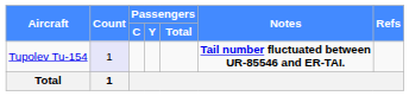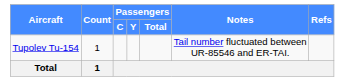Tupolev Tu-154 | Count: lavender background -> no background
Tupolev Tu-154 | Notes: bold -> normal
